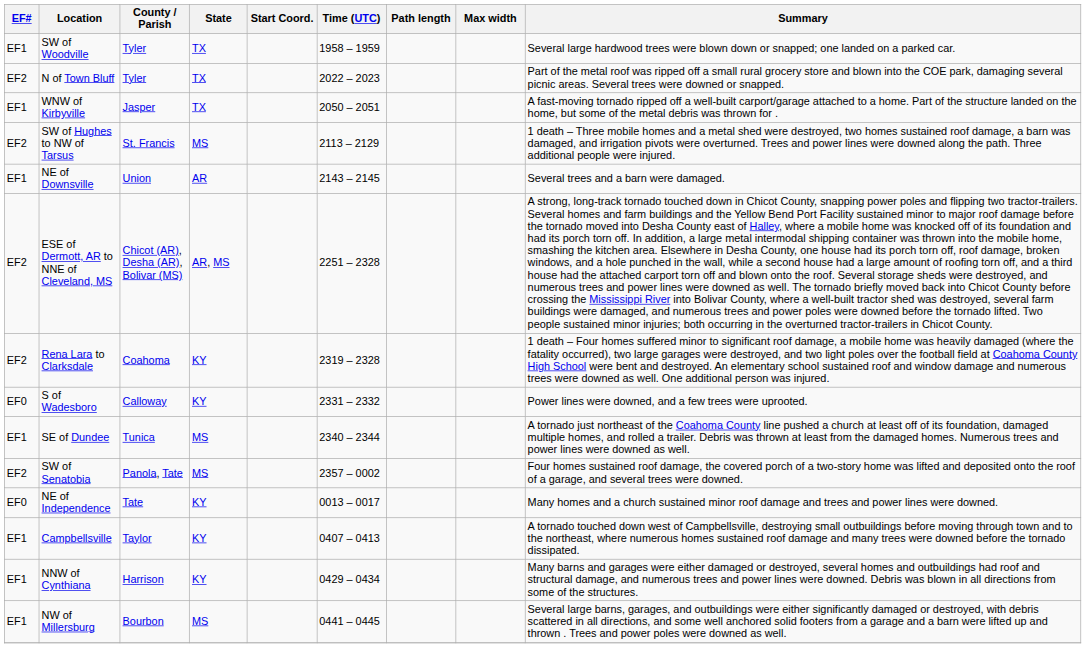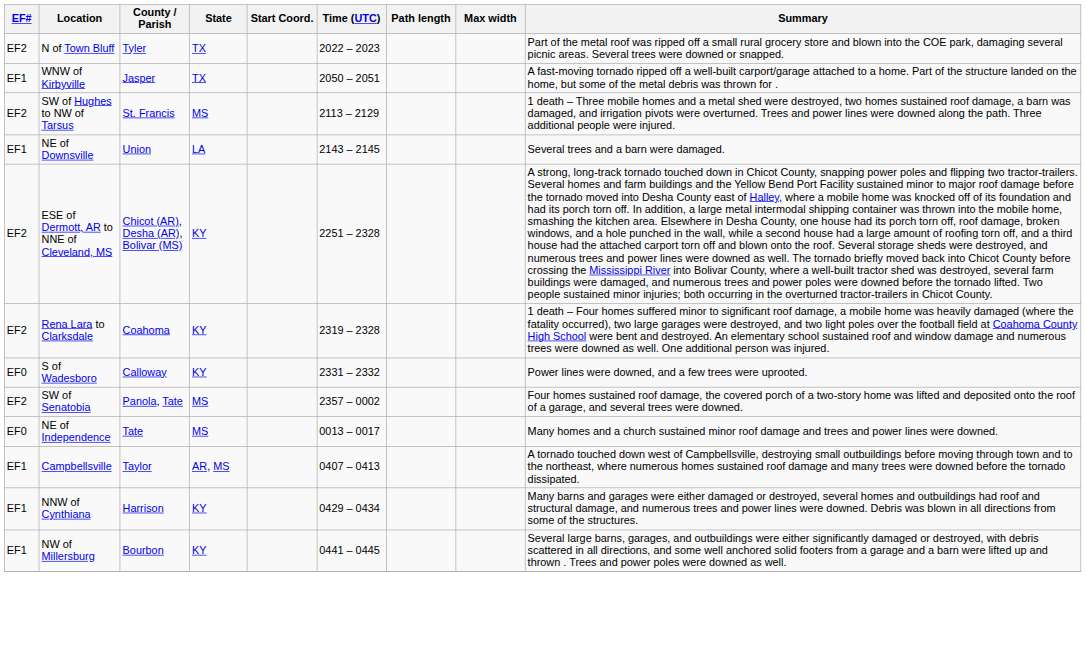- row: EF1 | SW of Woodville | Tyler | TX | 1958 – 1959 | Several large hardwood trees were blown down or snapped; one landed on a parked car.
NE of Downsville | State: AR -> LA
ESE of Dermott, AR to NNE of Cleveland, MS | State: AR, MS -> KY
- row: EF1 | SE of Dundee | Tunica | MS | 2340 – 2344 | A tornado just northeast of the Coahoma County line pushed a church at least off of its foundation, damaged multiple homes, and rolled a trailer. Debris was thrown at least from the damaged homes. Numerous trees and power lines were downed as well.
NE of Independence | State: KY -> MS
Campbellsville | State: KY -> AR, MS
NW of Millersburg | State: MS -> KY
